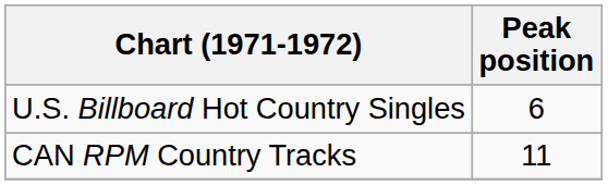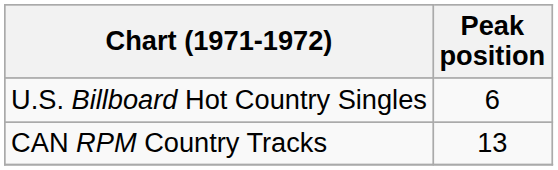CAN RPM Country Tracks | Peak position: 11 -> 13
